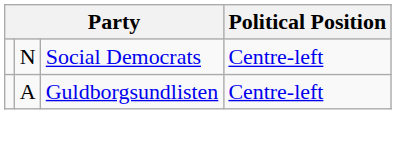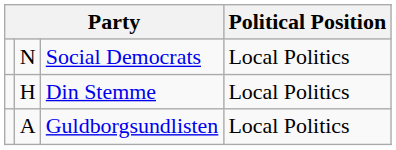Social Democrats | Political Position: Centre-left -> Local Politics
+ row: H | Din Stemme | Local Politics
Guldborgsundlisten | Political Position: Centre-left -> Local Politics
